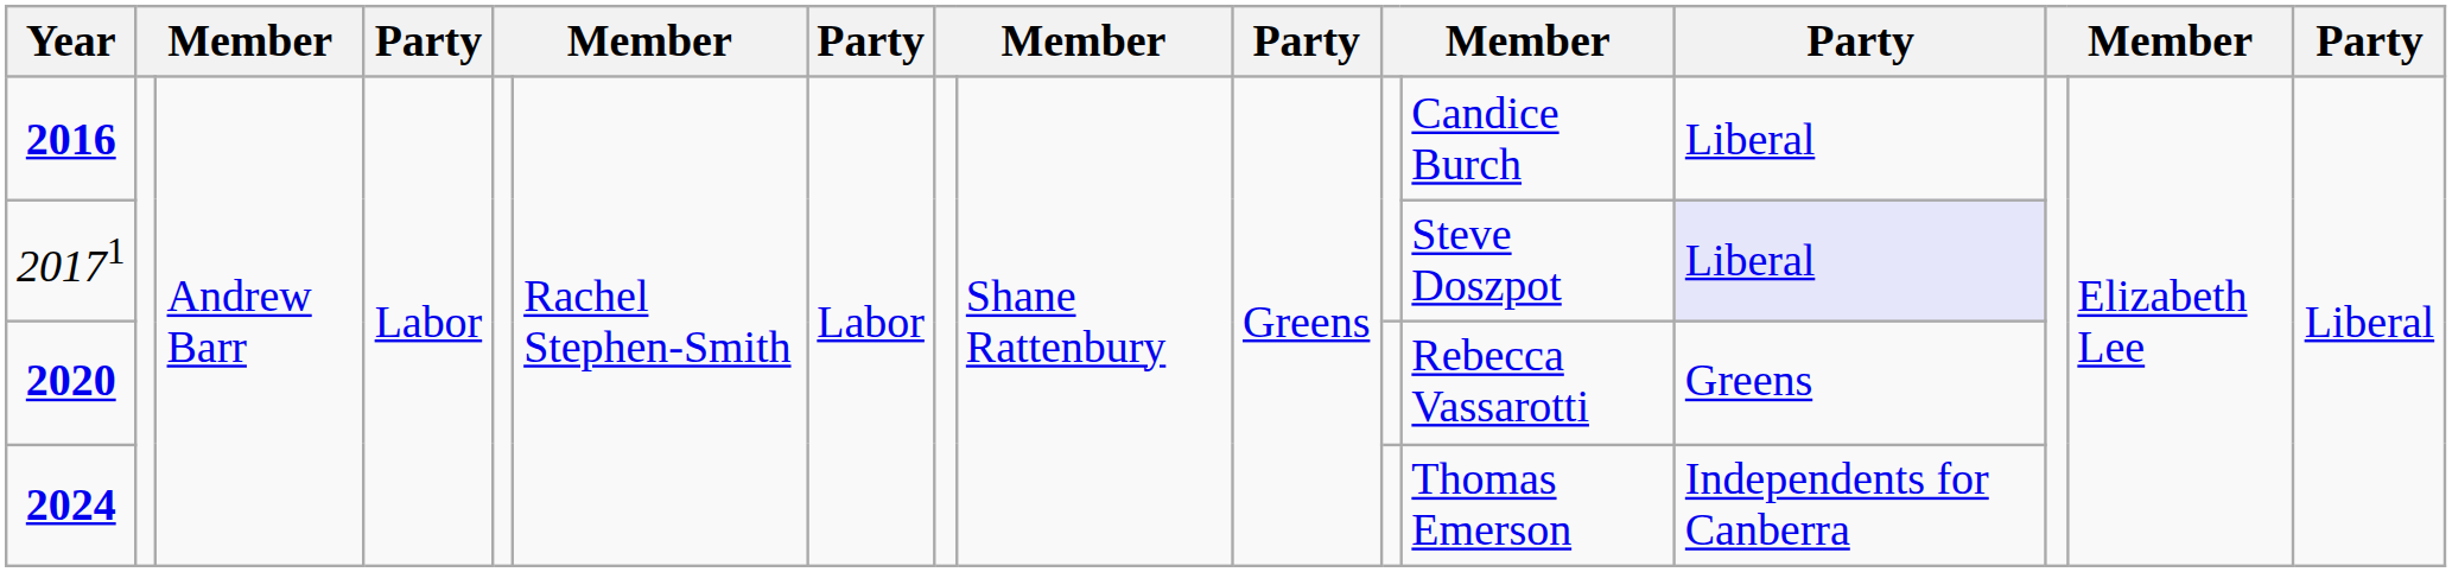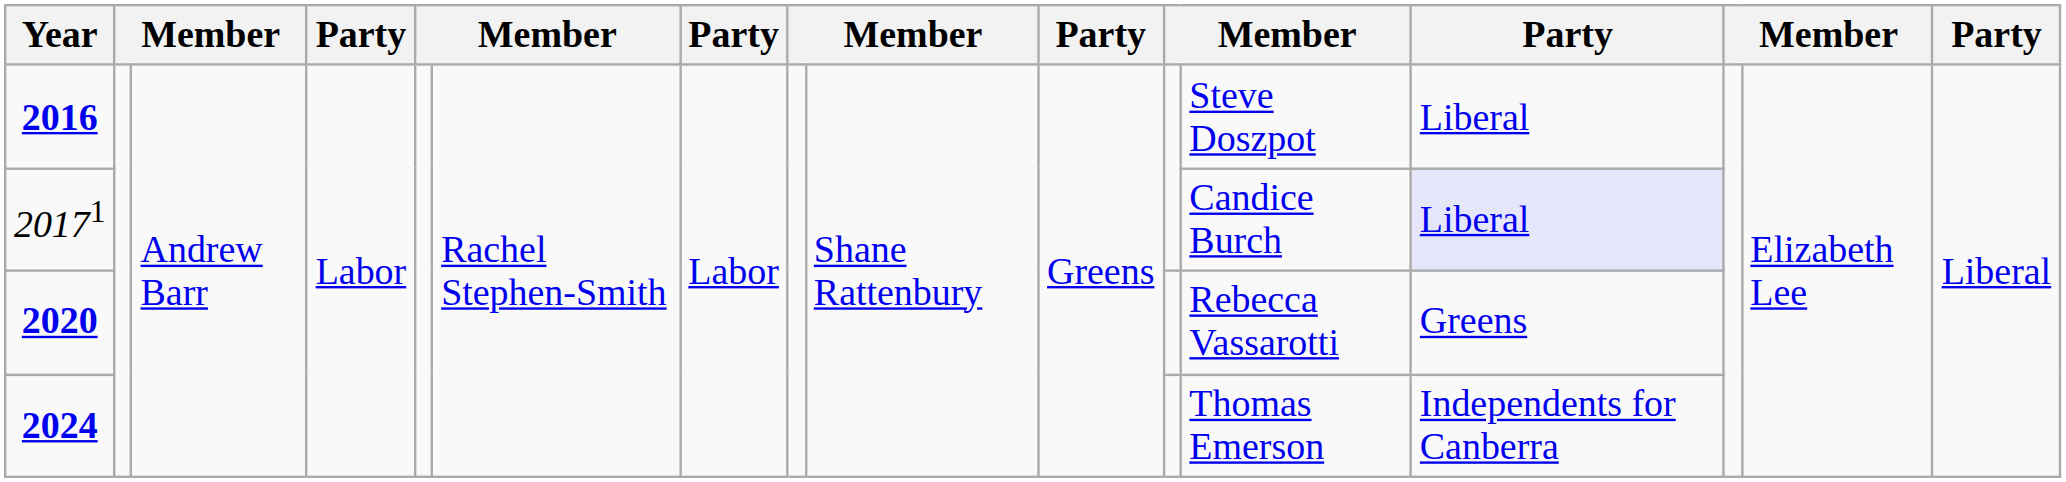2016 | column 12: Candice Burch -> Steve Doszpot
20171 | column 12: Steve Doszpot -> Candice Burch
